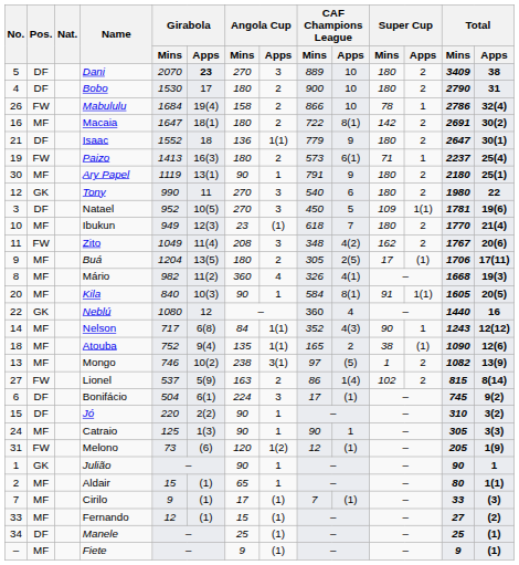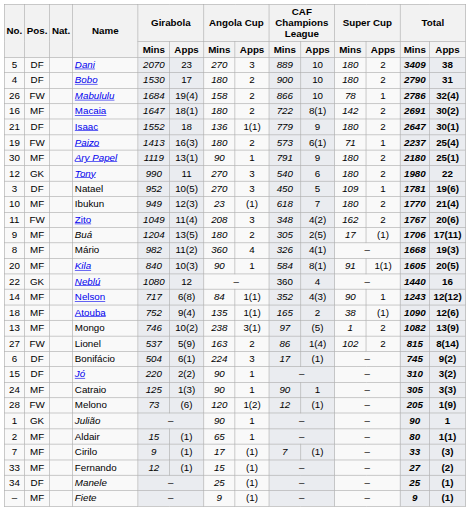Dani | Girabola / Apps: bold -> normal
Natael | Super Cup / Apps: 1(1) -> 1
Melono | No.: 31 -> 28
